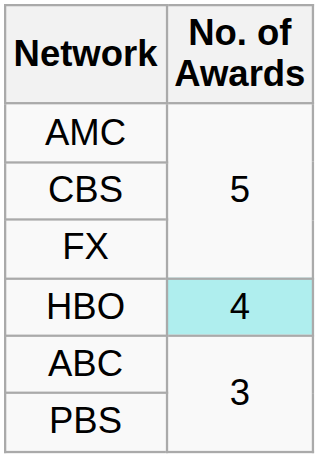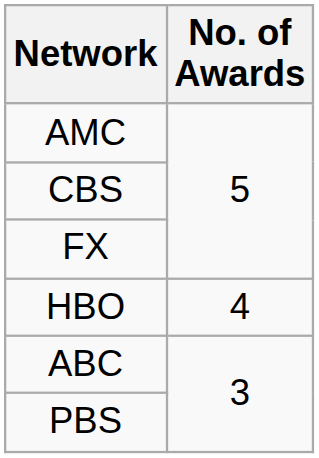HBO | No. of Awards: paleturquoise background -> no background
